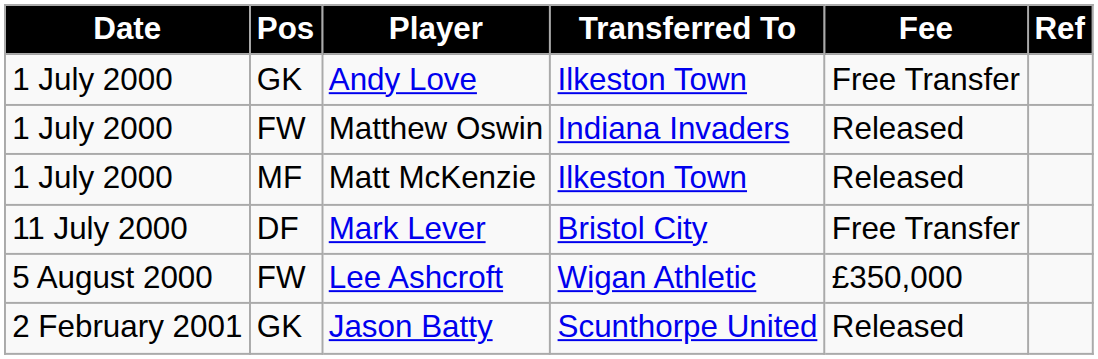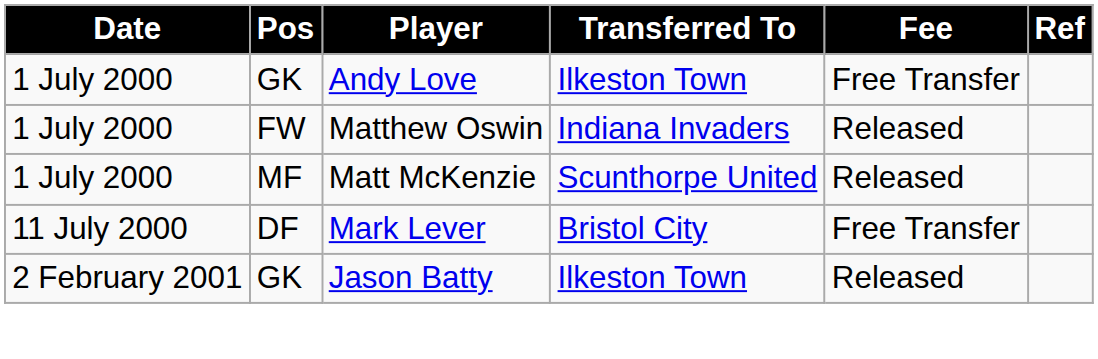Matt McKenzie | Transferred To: Ilkeston Town -> Scunthorpe United
- row: 5 August 2000 | FW | Lee Ashcroft | Wigan Athletic | £350,000
Jason Batty | Transferred To: Scunthorpe United -> Ilkeston Town
